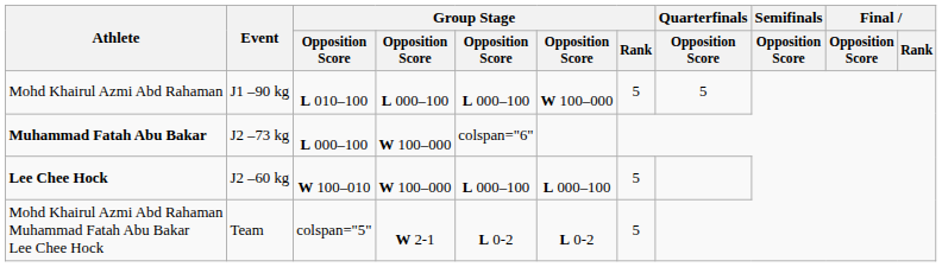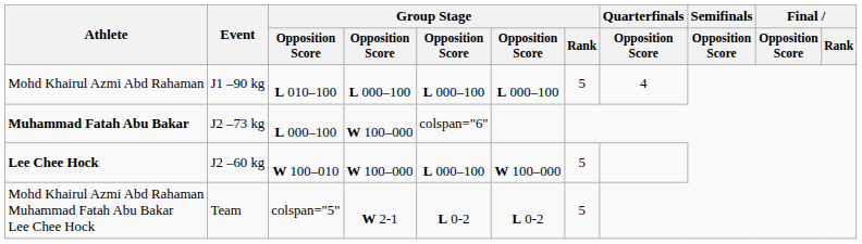Mohd Khairul Azmi Abd Rahaman | column 6: W 100–000 -> L 000–100
Mohd Khairul Azmi Abd Rahaman | Quarterfinals / Opposition Score: 5 -> 4
Lee Chee Hock | column 6: L 000–100 -> W 100–000
